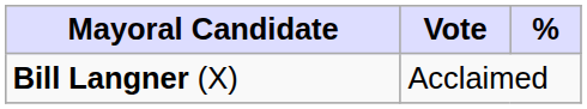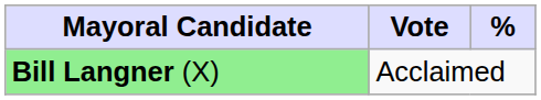Bill Langner (X) | Mayoral Candidate: no background -> lightgreen background
